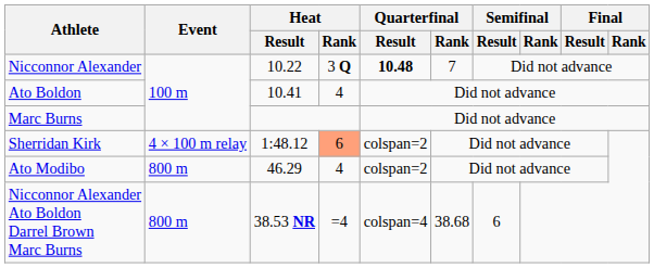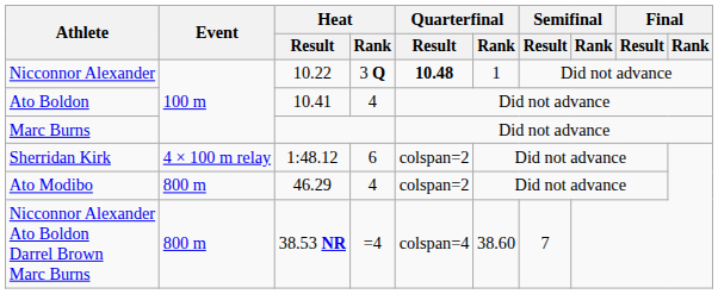Nicconnor Alexander | Quarterfinal / Rank: 7 -> 1
Sherridan Kirk | Heat / Rank: lightsalmon background -> no background
Nicconnor Alexander Ato Boldon Darrel Brown Marc Burns | Quarterfinal / Rank: 38.68 -> 38.60
Nicconnor Alexander Ato Boldon Darrel Brown Marc Burns | Semifinal / Result: 6 -> 7
